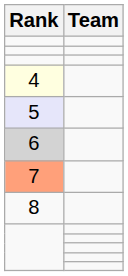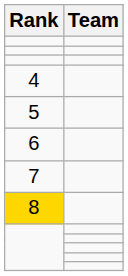row 5 | Rank: lightyellow background -> no background
row 6 | Rank: lavender background -> no background
row 7 | Rank: lightgrey background -> no background
row 8 | Rank: lightsalmon background -> no background
row 9 | Rank: no background -> gold background
